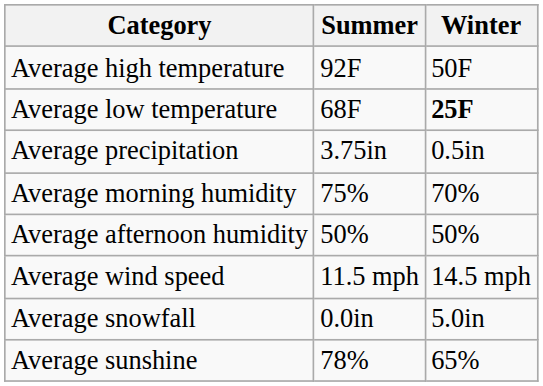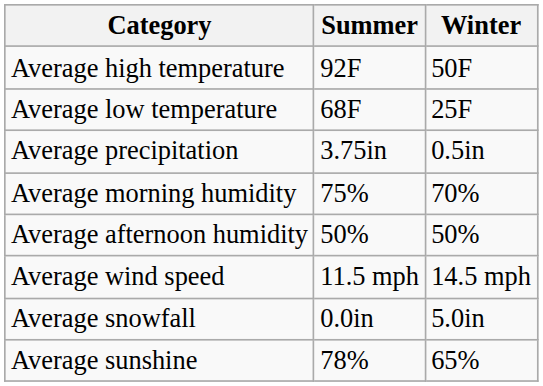row 3 | Winter: bold -> normal
